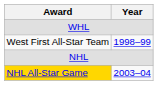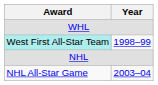West First All-Star Team | Award: no background -> paleturquoise background
NHL All-Star Game | Award: gold background -> no background
